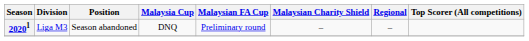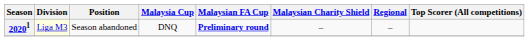20201 | Division: no background -> lightyellow background
20201 | Malaysian FA Cup: normal -> bold
